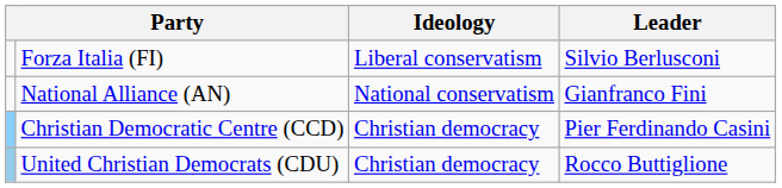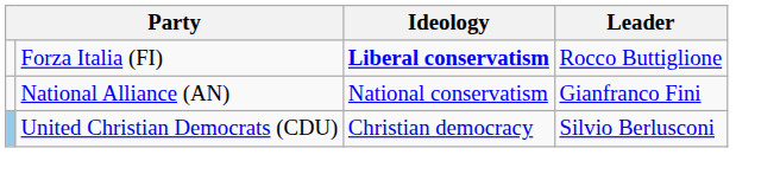Forza Italia (FI) | Ideology: normal -> bold
Forza Italia (FI) | Leader: Silvio Berlusconi -> Rocco Buttiglione
- row: Christian Democratic Centre (CCD) | Christian democracy | Pier Ferdinando Casini
United Christian Democrats (CDU) | Leader: Rocco Buttiglione -> Silvio Berlusconi
